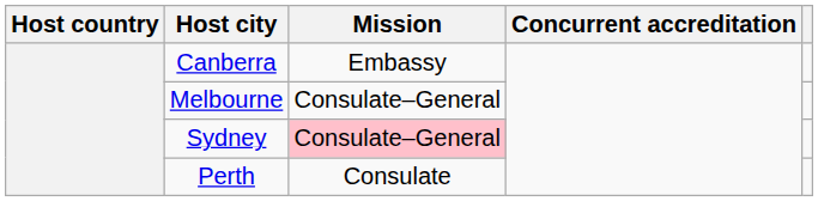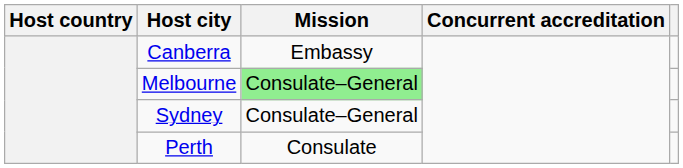Melbourne | Mission: no background -> lightgreen background
Sydney | Mission: pink background -> no background
